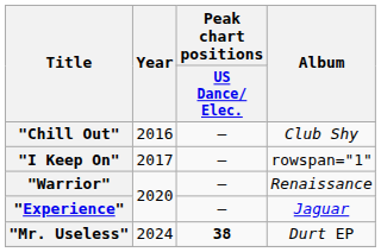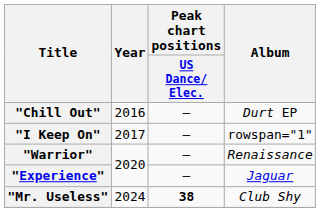"Chill Out" | Album: Club Shy -> Durt EP
"Mr. Useless" | Album: Durt EP -> Club Shy
